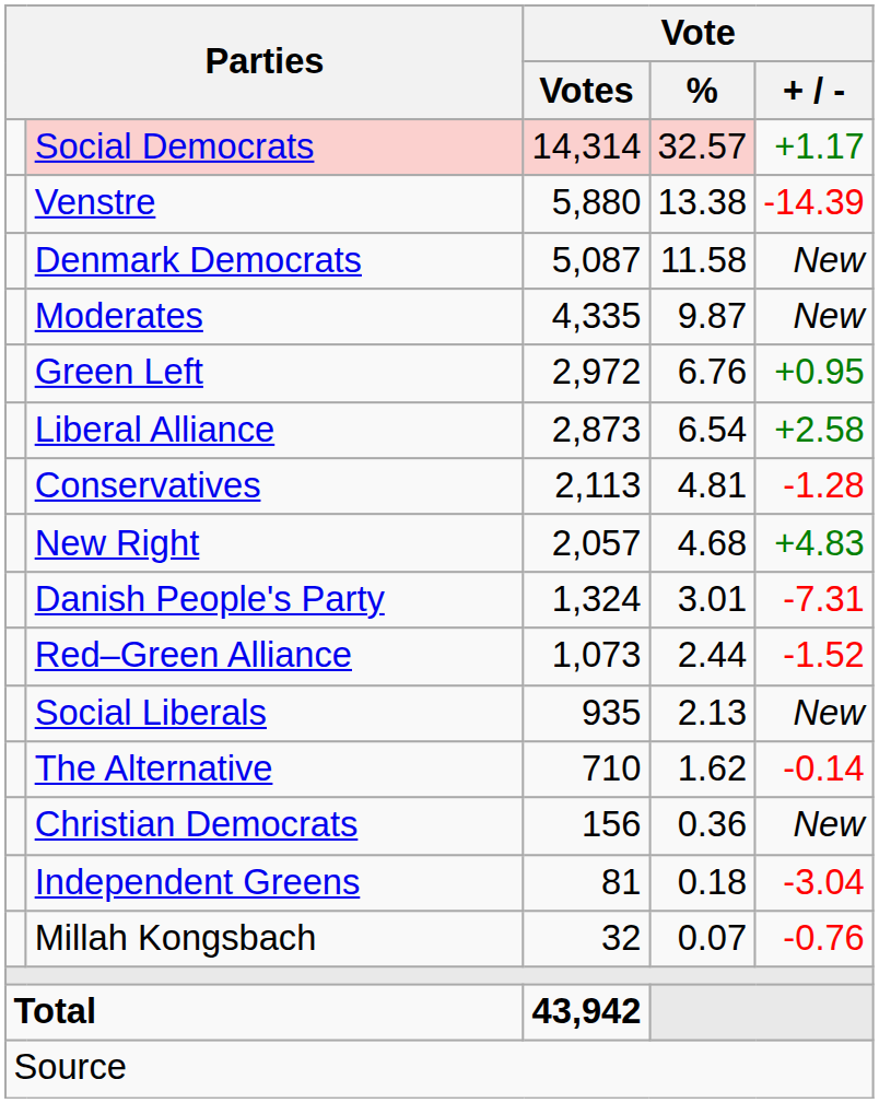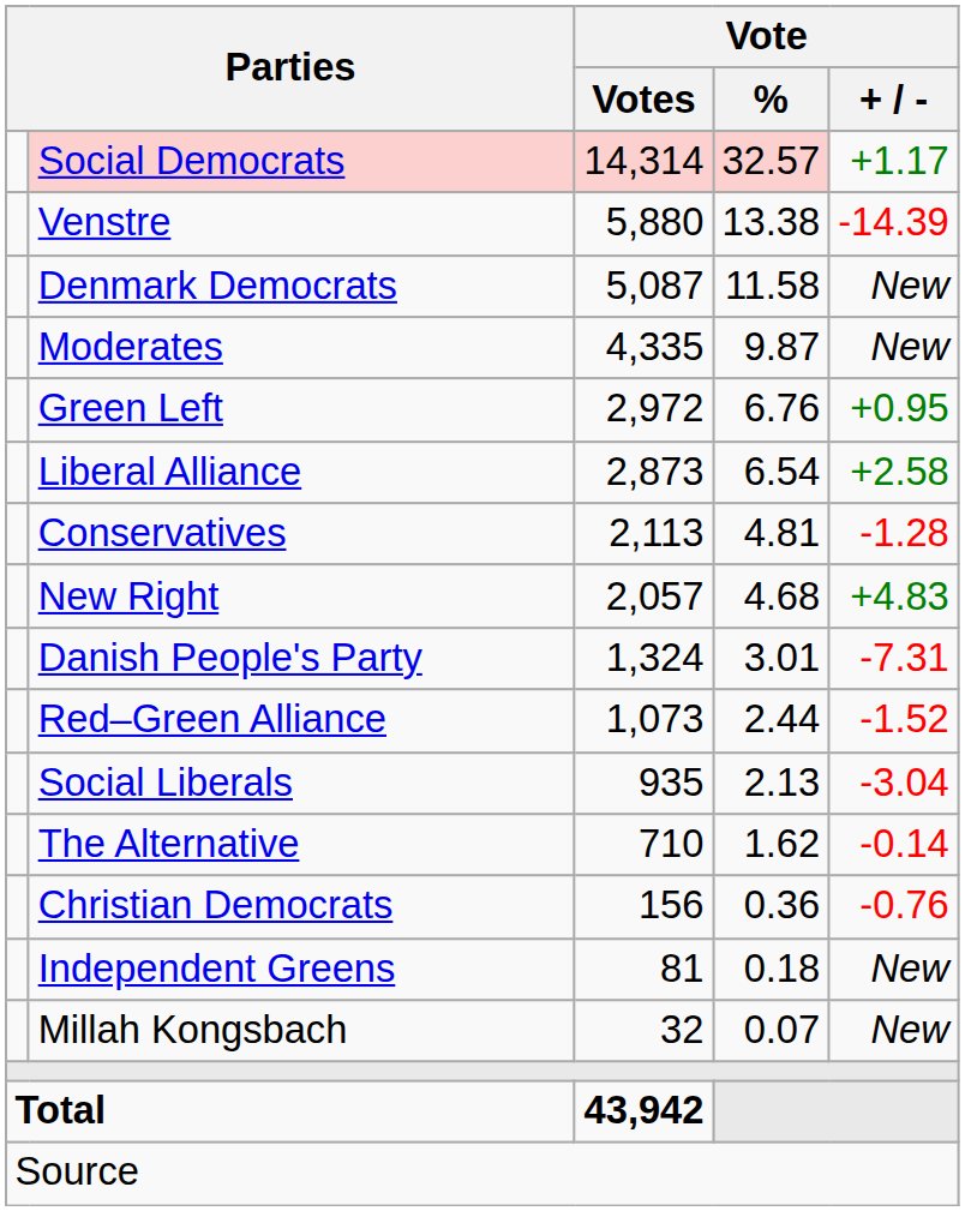Social Liberals | Vote / + / -: New -> -3.04
Christian Democrats | Vote / + / -: New -> -0.76
Independent Greens | Vote / + / -: -3.04 -> New
Millah Kongsbach | Vote / + / -: -0.76 -> New
